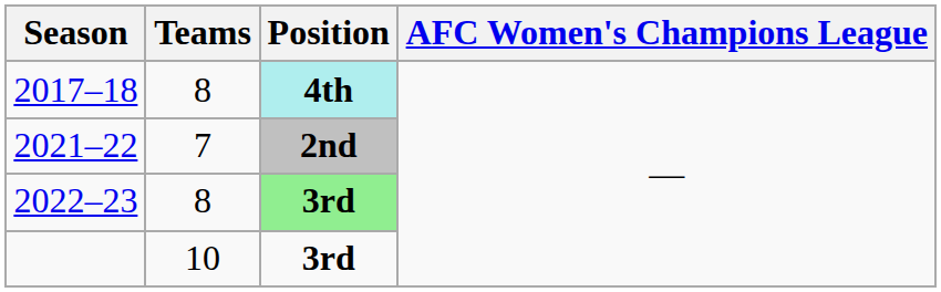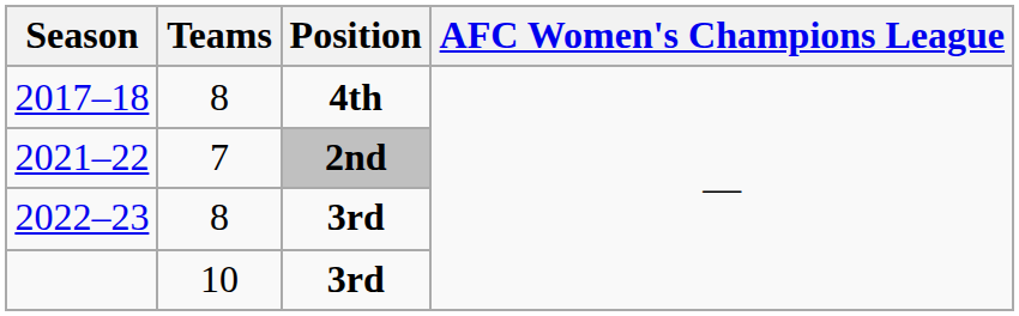2017–18 | Position: paleturquoise background -> no background
2022–23 | Position: lightgreen background -> no background
